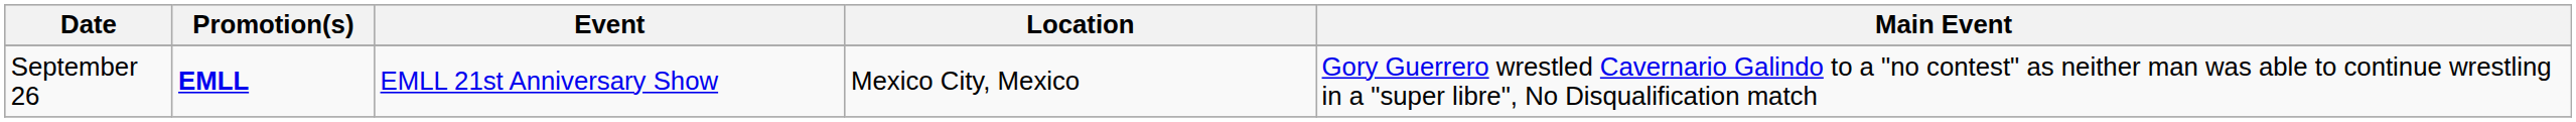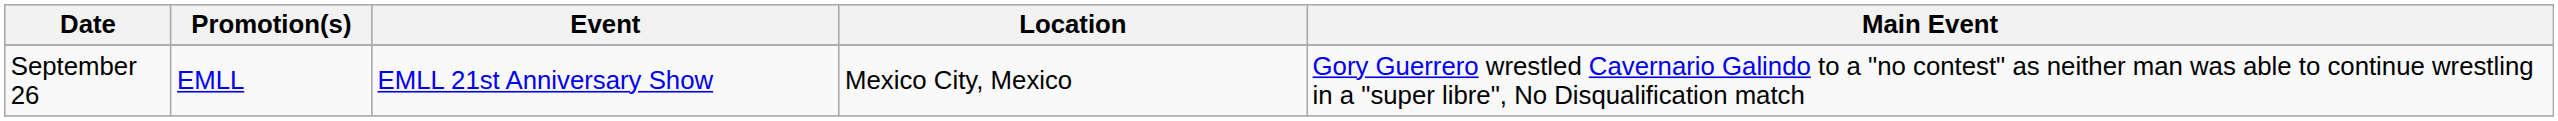September 26 | Promotion(s): bold -> normal
